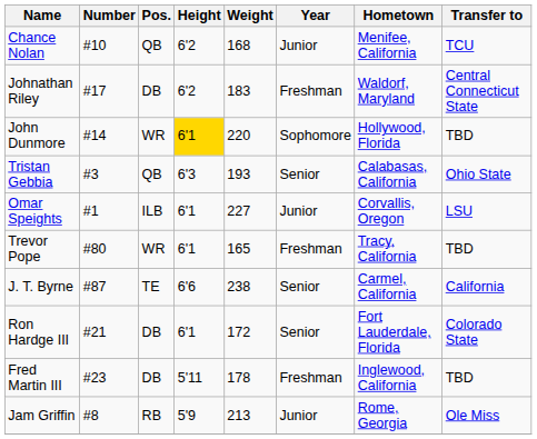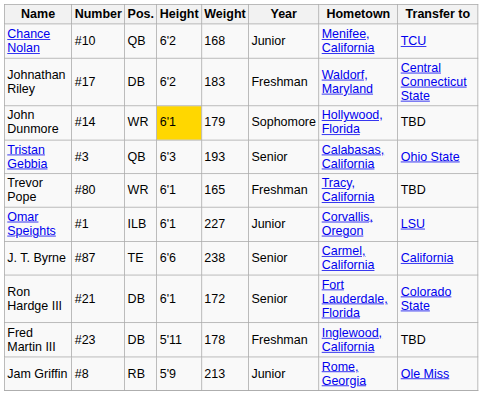John Dunmore | Weight: 220 -> 179
rows swapped: Omar Speights <-> Trevor Pope
